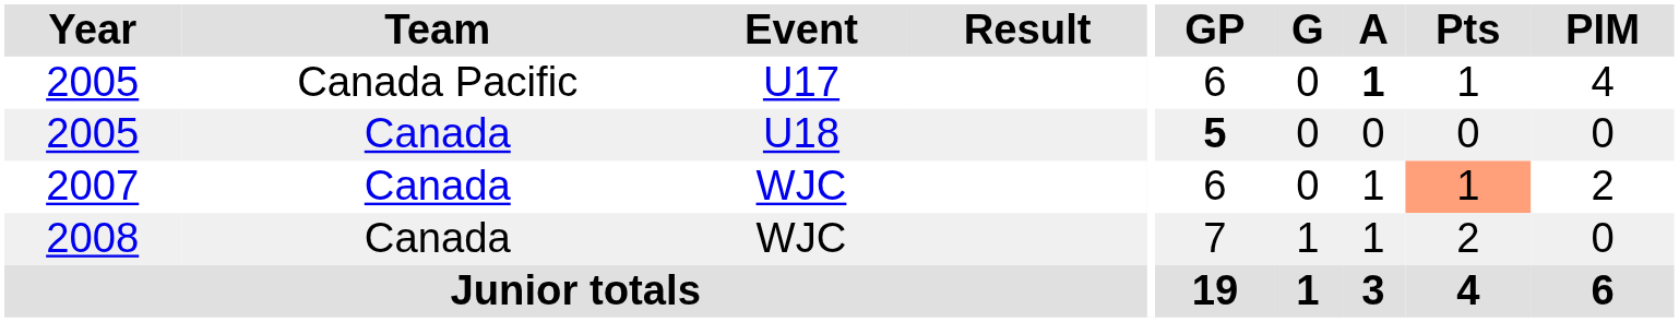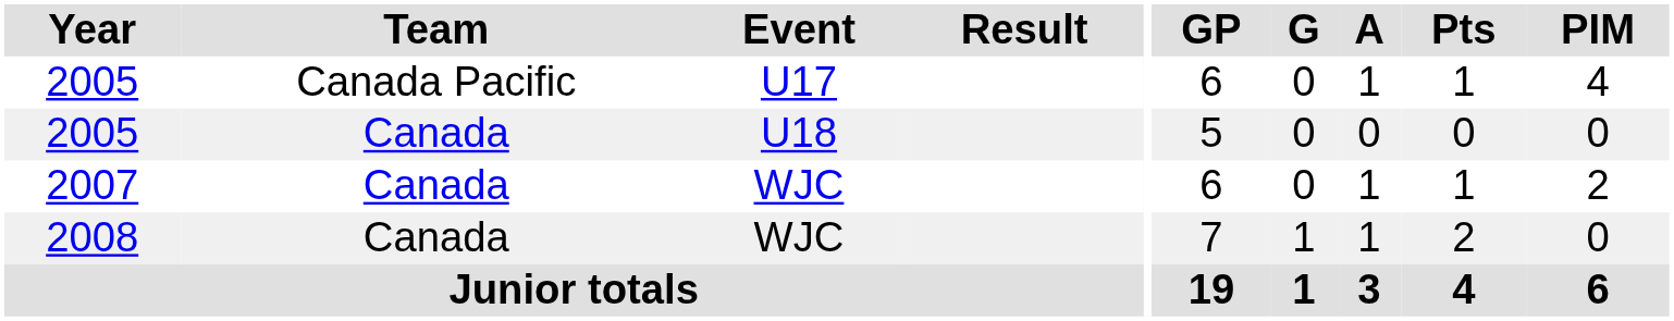2005 / U17 | A: bold -> normal
2005 / U18 | GP: bold -> normal
2007 | Pts: lightsalmon background -> no background
